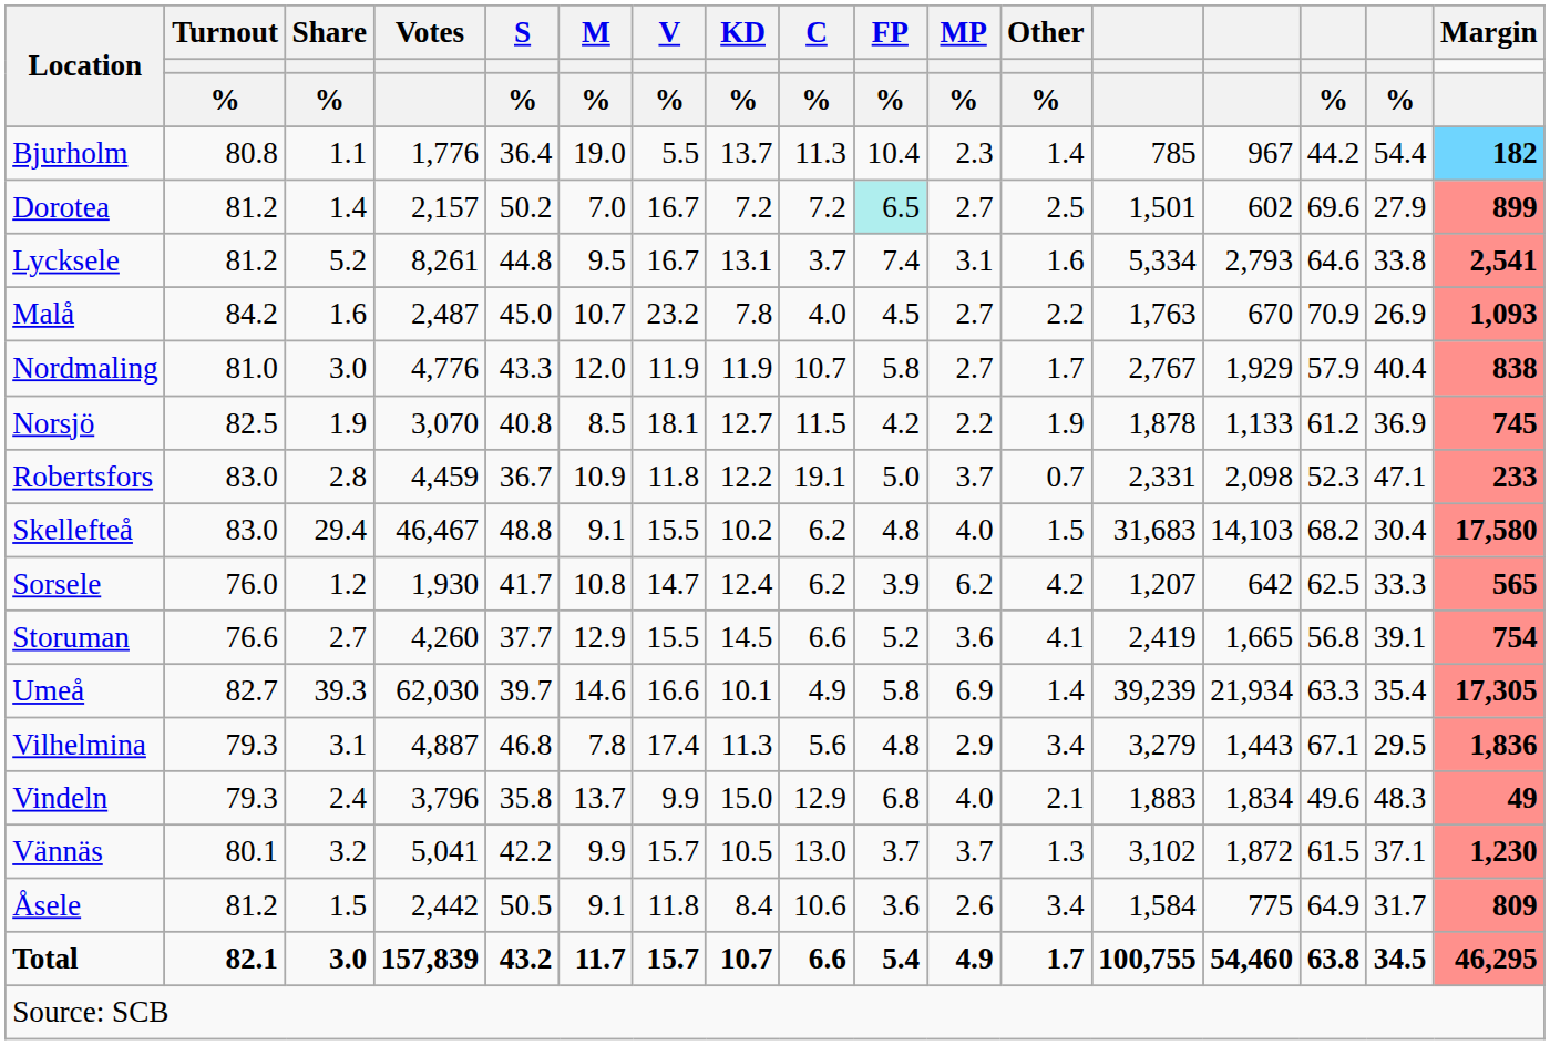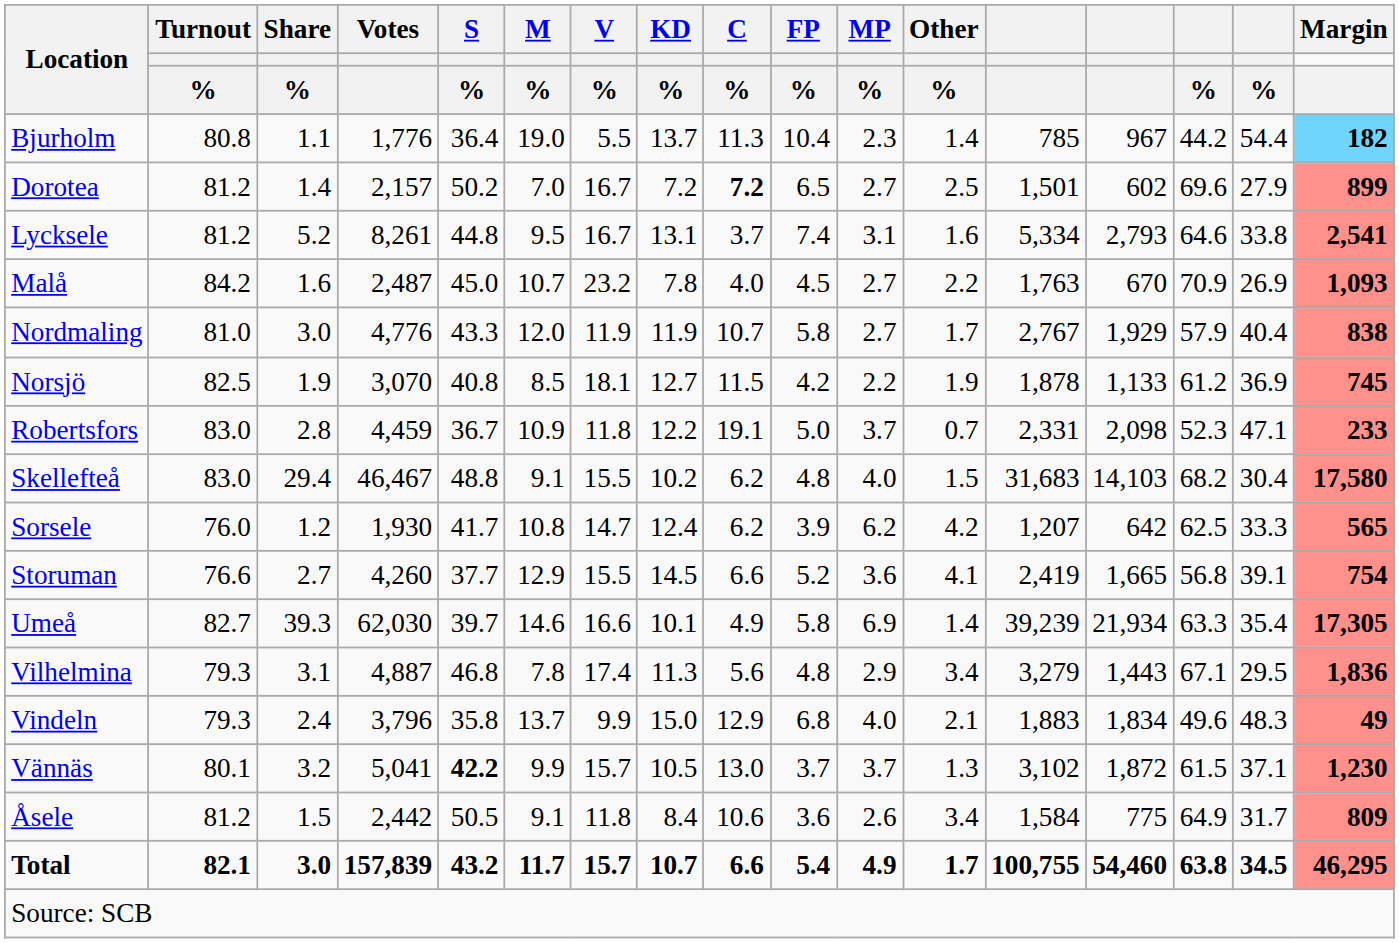Dorotea | C / %: normal -> bold
Dorotea | FP / %: paleturquoise background -> no background
Vännäs | S / %: normal -> bold
